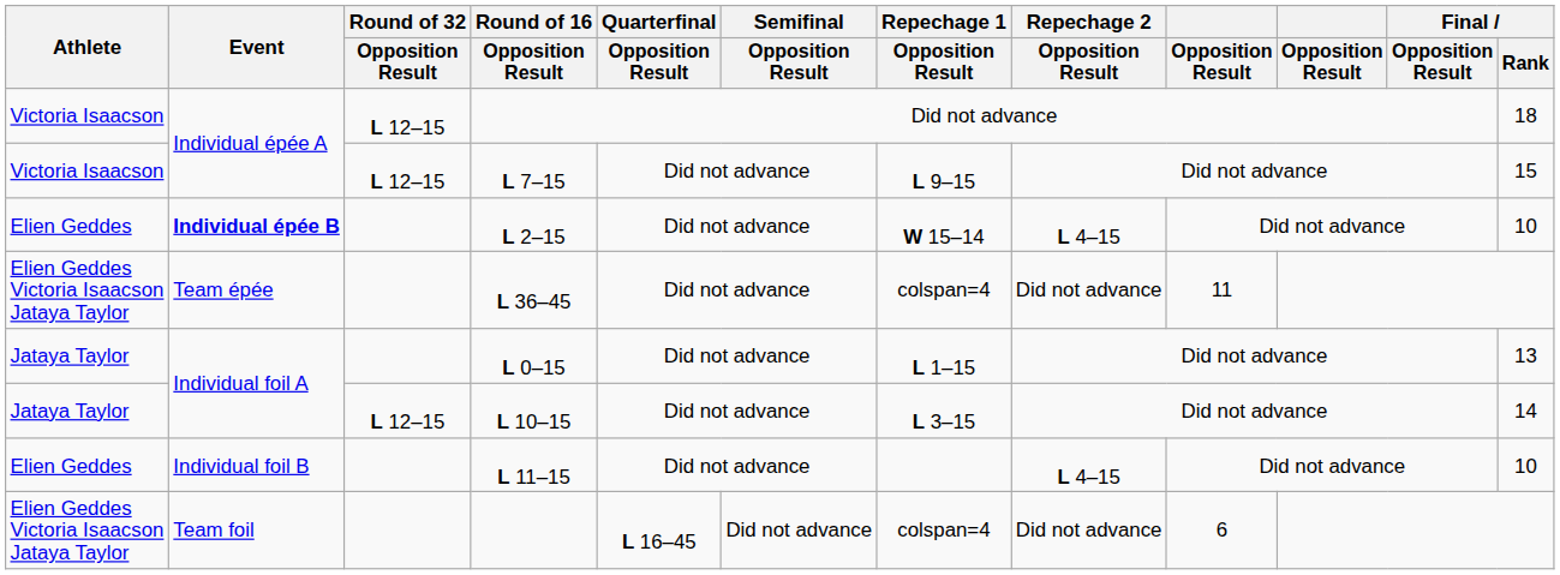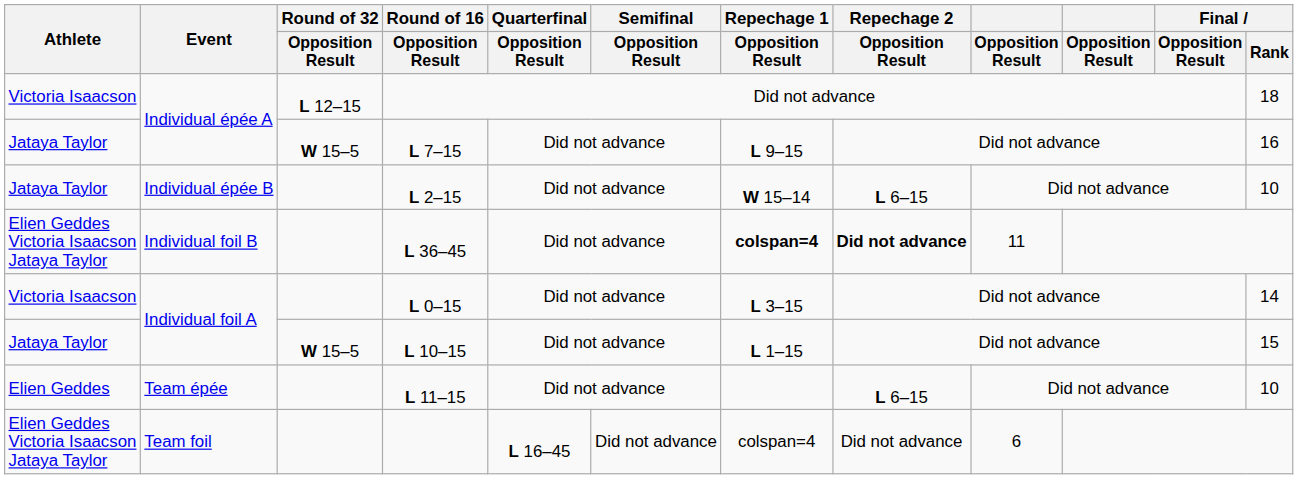L 7–15 | Athlete: Victoria Isaacson -> Jataya Taylor
L 7–15 | Round of 32 / Opposition Result: L 12–15 -> W 15–5
L 7–15 | Final / Rank: 15 -> 16
L 2–15 | Athlete: Elien Geddes -> Jataya Taylor
L 2–15 | Event: bold -> normal
L 2–15 | Repechage 2 / Opposition Result: L 4–15 -> L 6–15
L 36–45 | Event: Team épée -> Individual foil B
L 36–45 | Repechage 1 / Opposition Result: normal -> bold
L 36–45 | Repechage 2 / Opposition Result: normal -> bold
L 0–15 | Athlete: Jataya Taylor -> Victoria Isaacson
L 0–15 | Repechage 1 / Opposition Result: L 1–15 -> L 3–15
L 0–15 | Final / Rank: 13 -> 14
L 10–15 | Round of 32 / Opposition Result: L 12–15 -> W 15–5
L 10–15 | Repechage 1 / Opposition Result: L 3–15 -> L 1–15
L 10–15 | Final / Rank: 14 -> 15
L 11–15 | Event: Individual foil B -> Team épée
L 11–15 | Repechage 2 / Opposition Result: L 4–15 -> L 6–15
